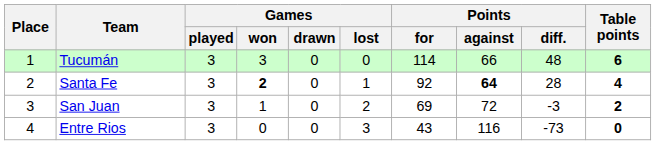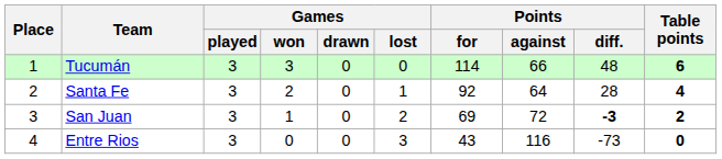Santa Fe | Games / won: bold -> normal
Santa Fe | Points / against: bold -> normal
San Juan | Points / diff.: normal -> bold
